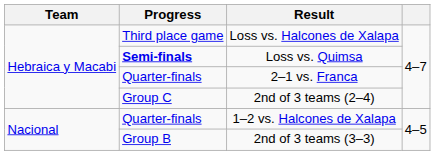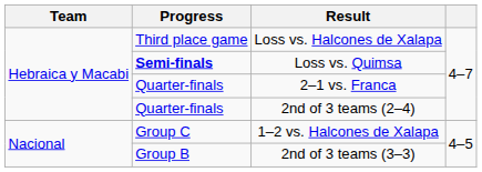2nd of 3 teams (2–4) | Progress: Group C -> Quarter-finals
1–2 vs. Halcones de Xalapa | Progress: Quarter-finals -> Group C
